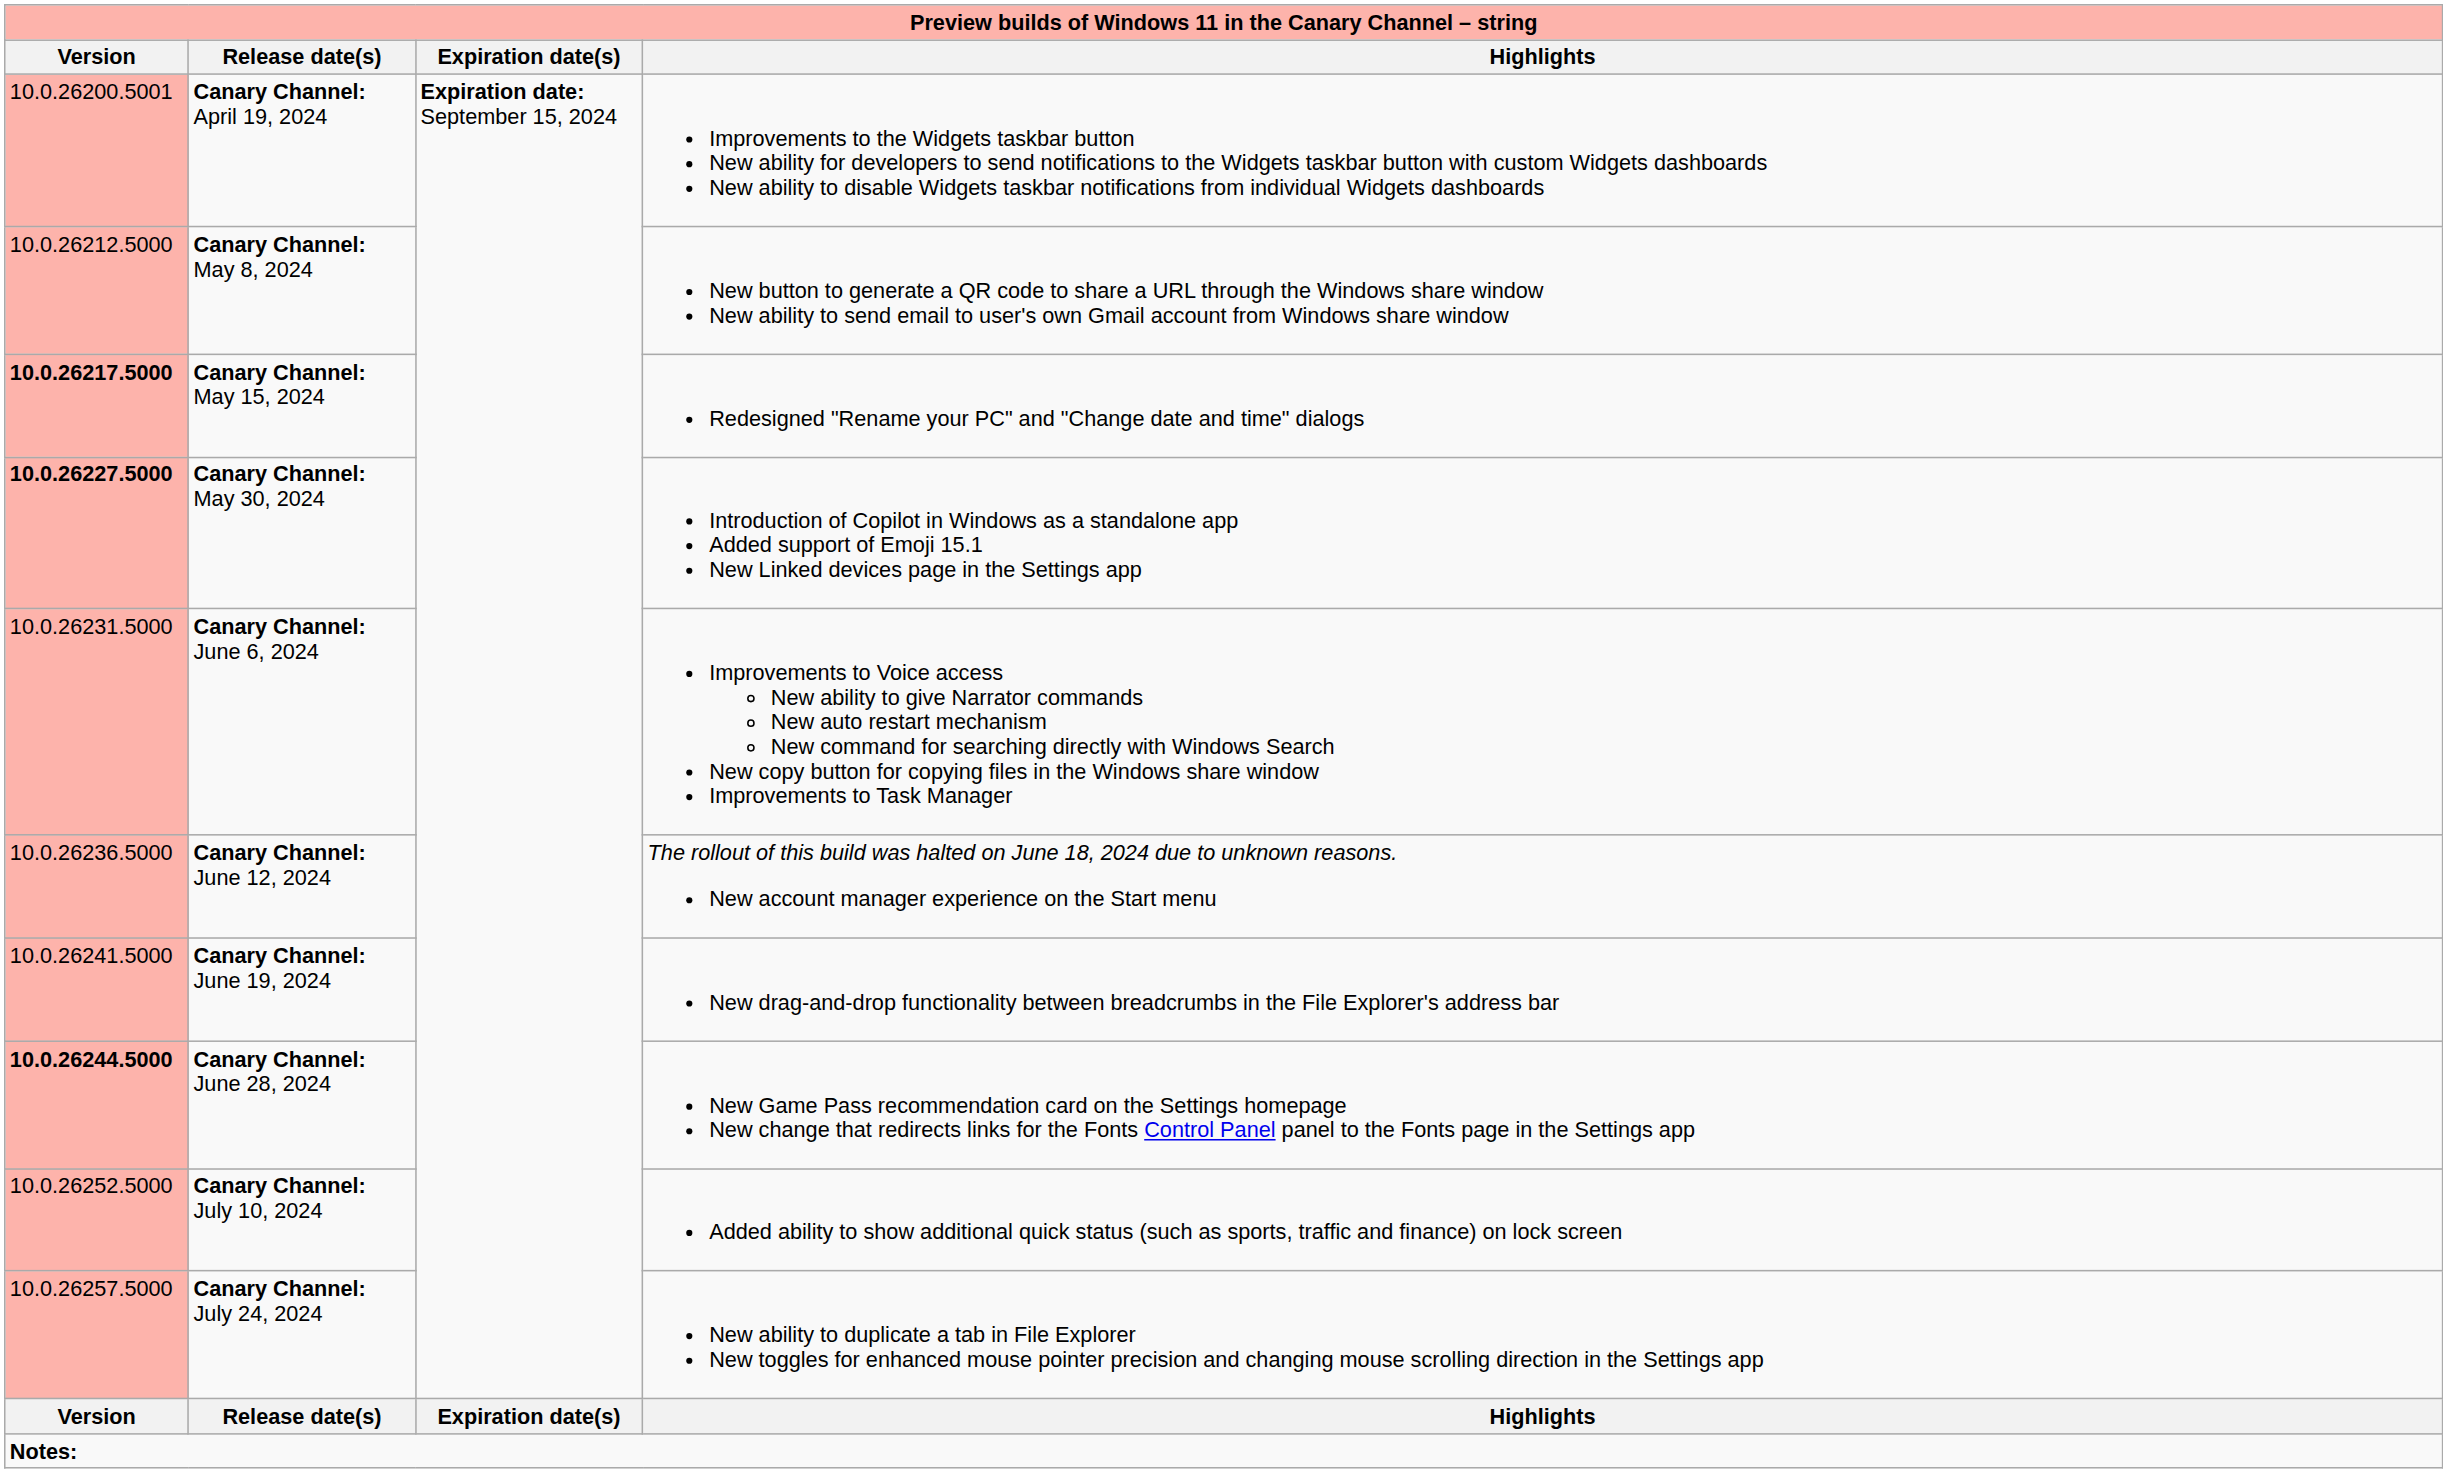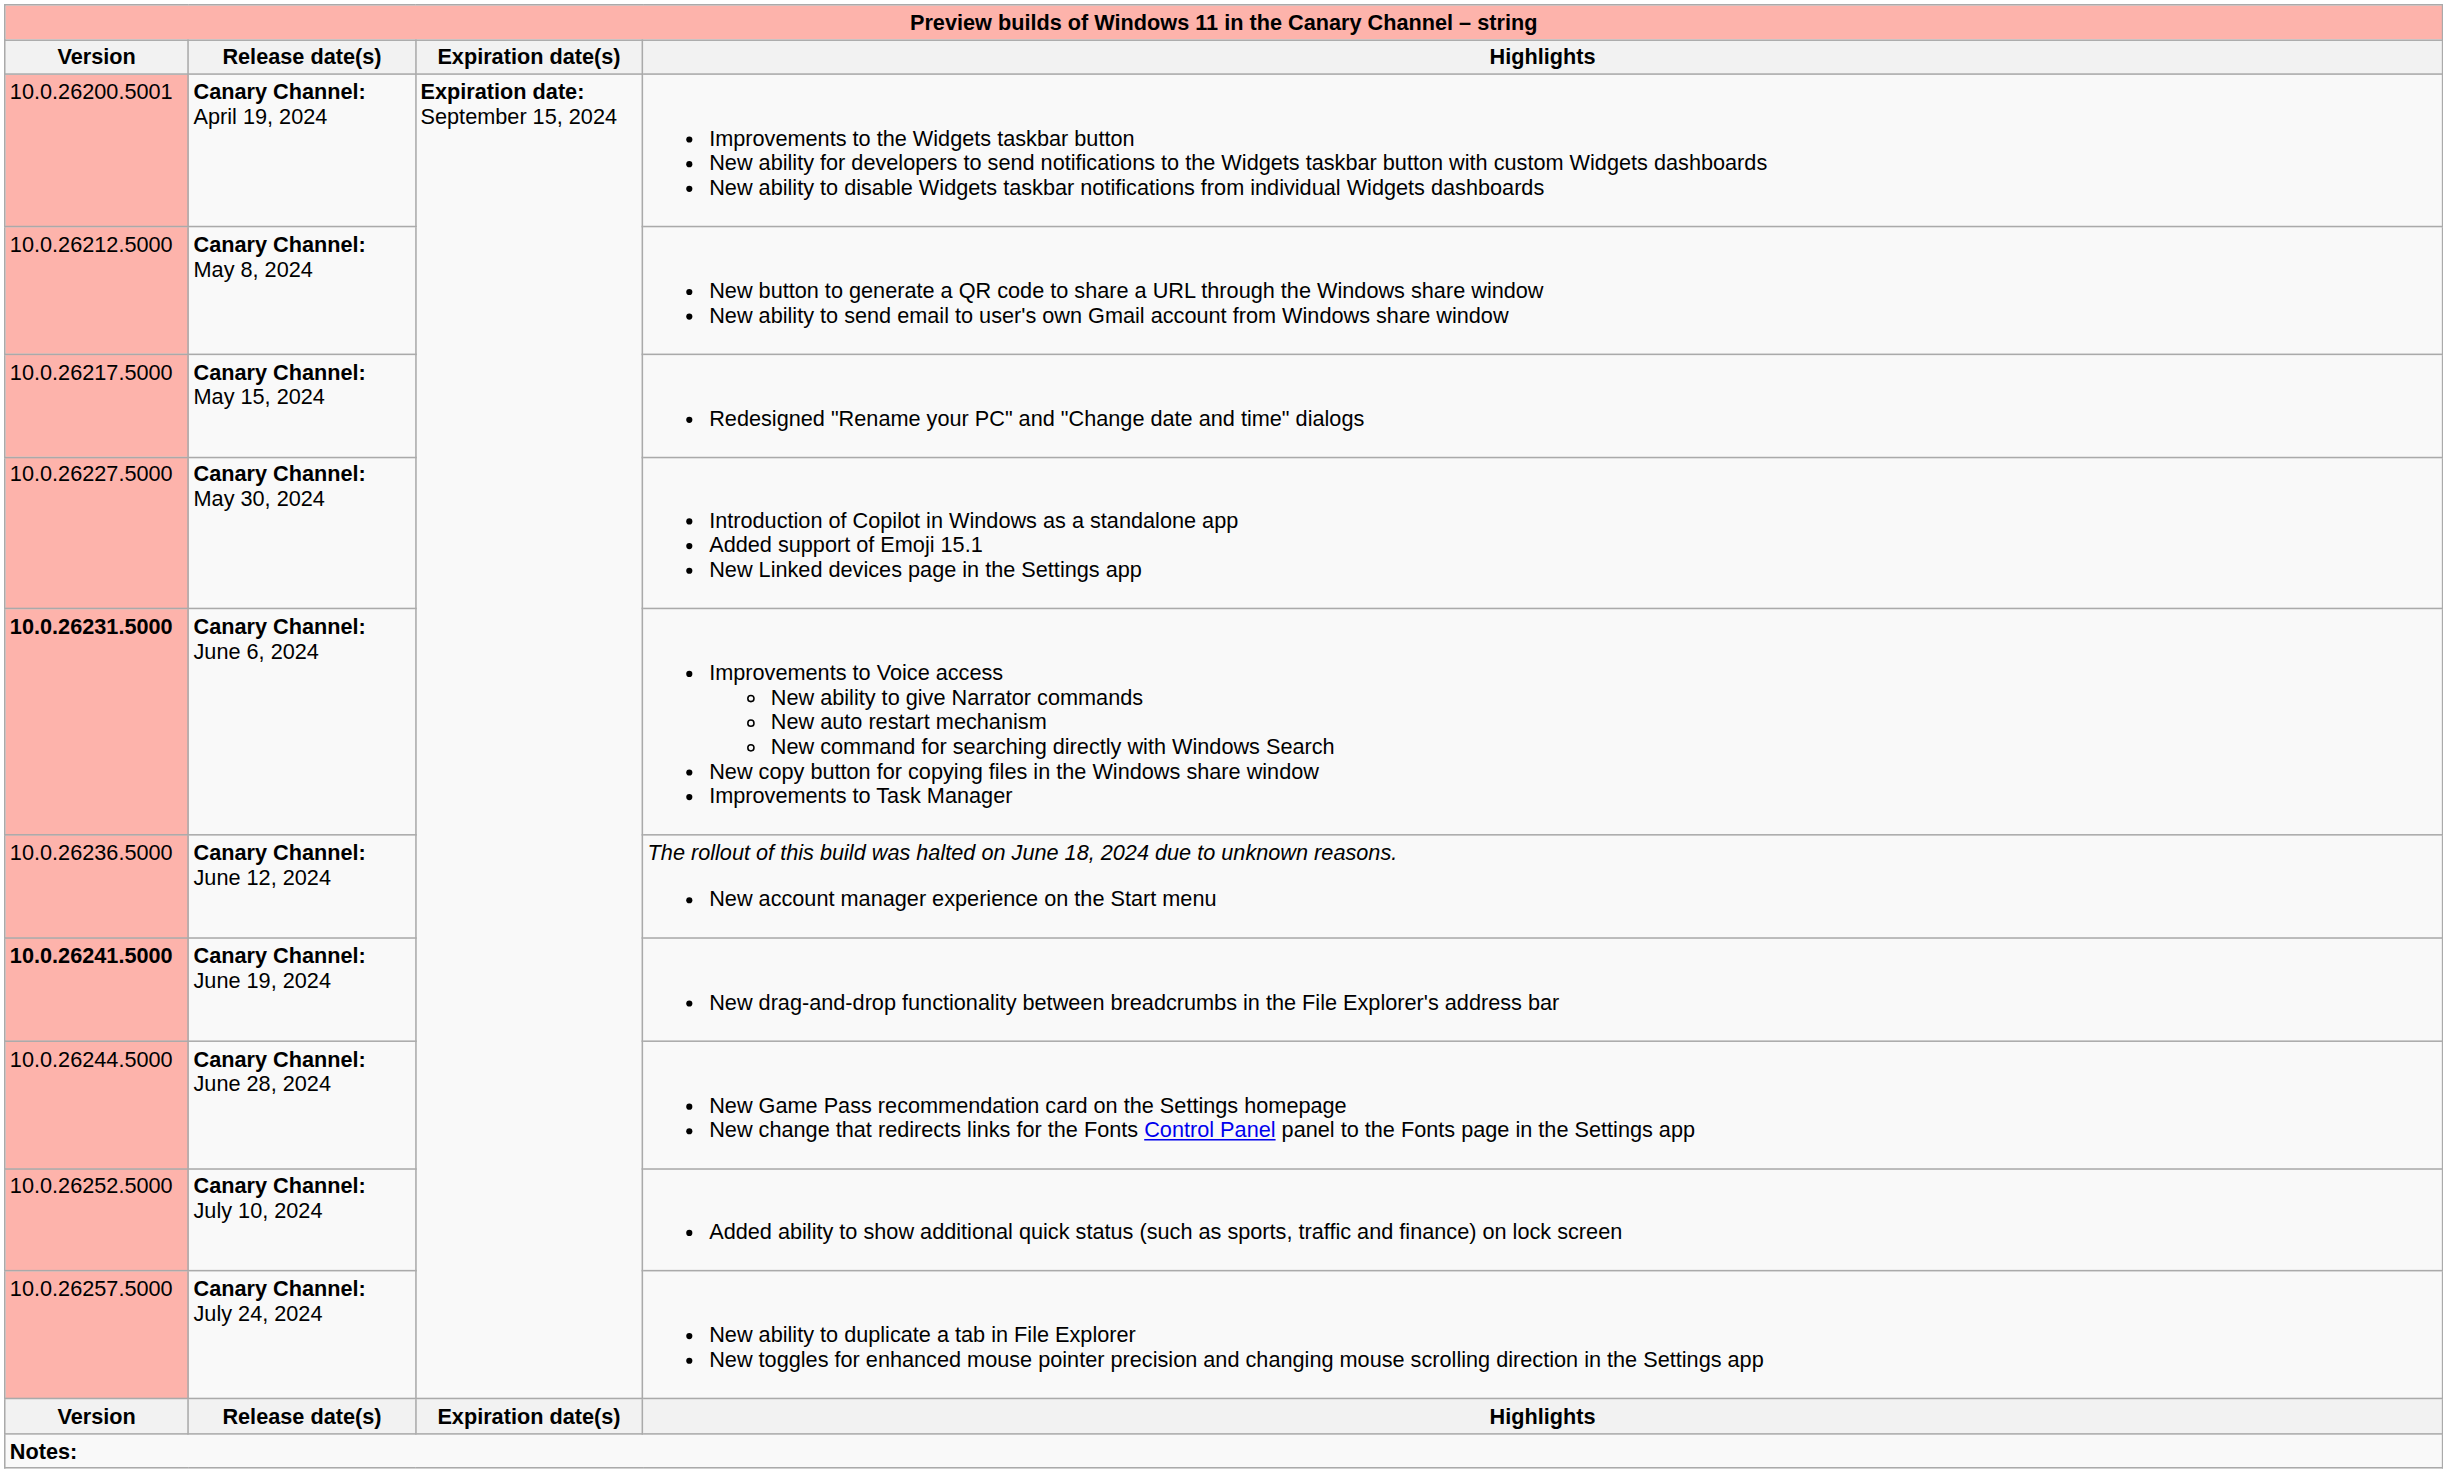Canary Channel: May 15, 2024 | Version: bold -> normal
Canary Channel: May 30, 2024 | Version: bold -> normal
Canary Channel: June 6, 2024 | Version: normal -> bold
Canary Channel: June 19, 2024 | Version: normal -> bold
Canary Channel: June 28, 2024 | Version: bold -> normal
